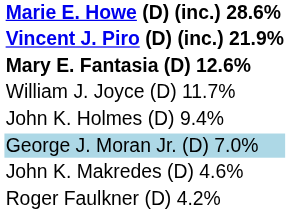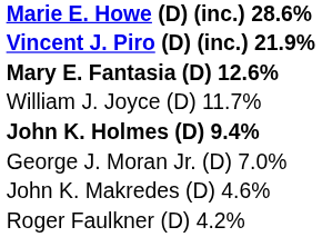row 5 | column 1: normal -> bold
row 6 | column 1: lightblue background -> no background
